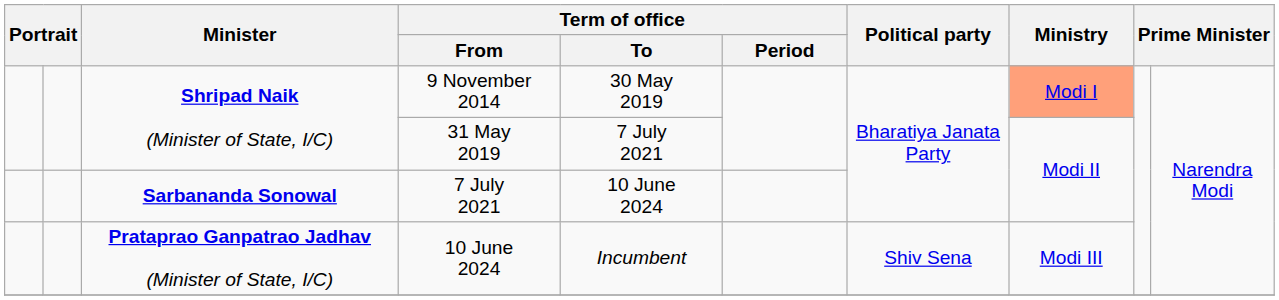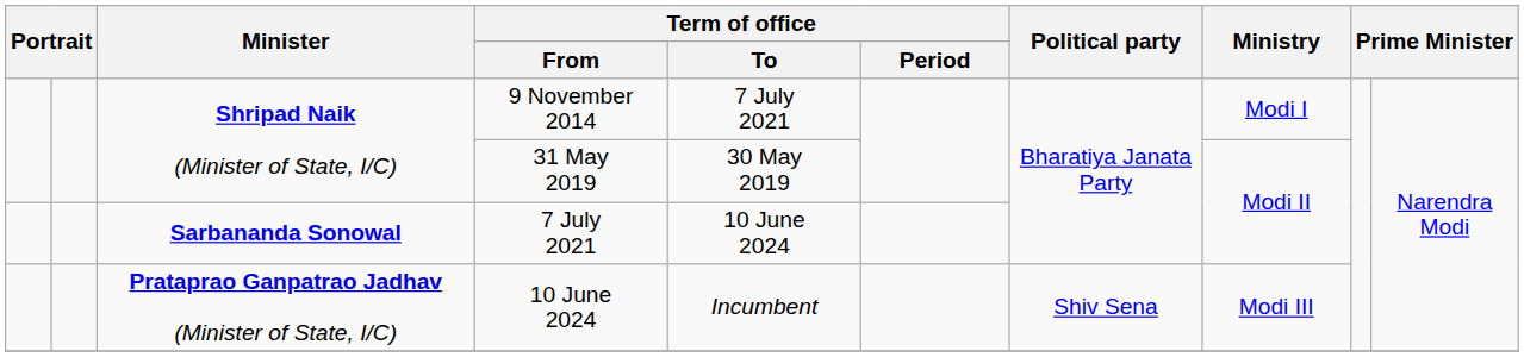9 November 2014 | Term of office / To: 30 May 2019 -> 7 July 2021
9 November 2014 | Ministry: lightsalmon background -> no background
31 May 2019 | Term of office / To: 7 July 2021 -> 30 May 2019
